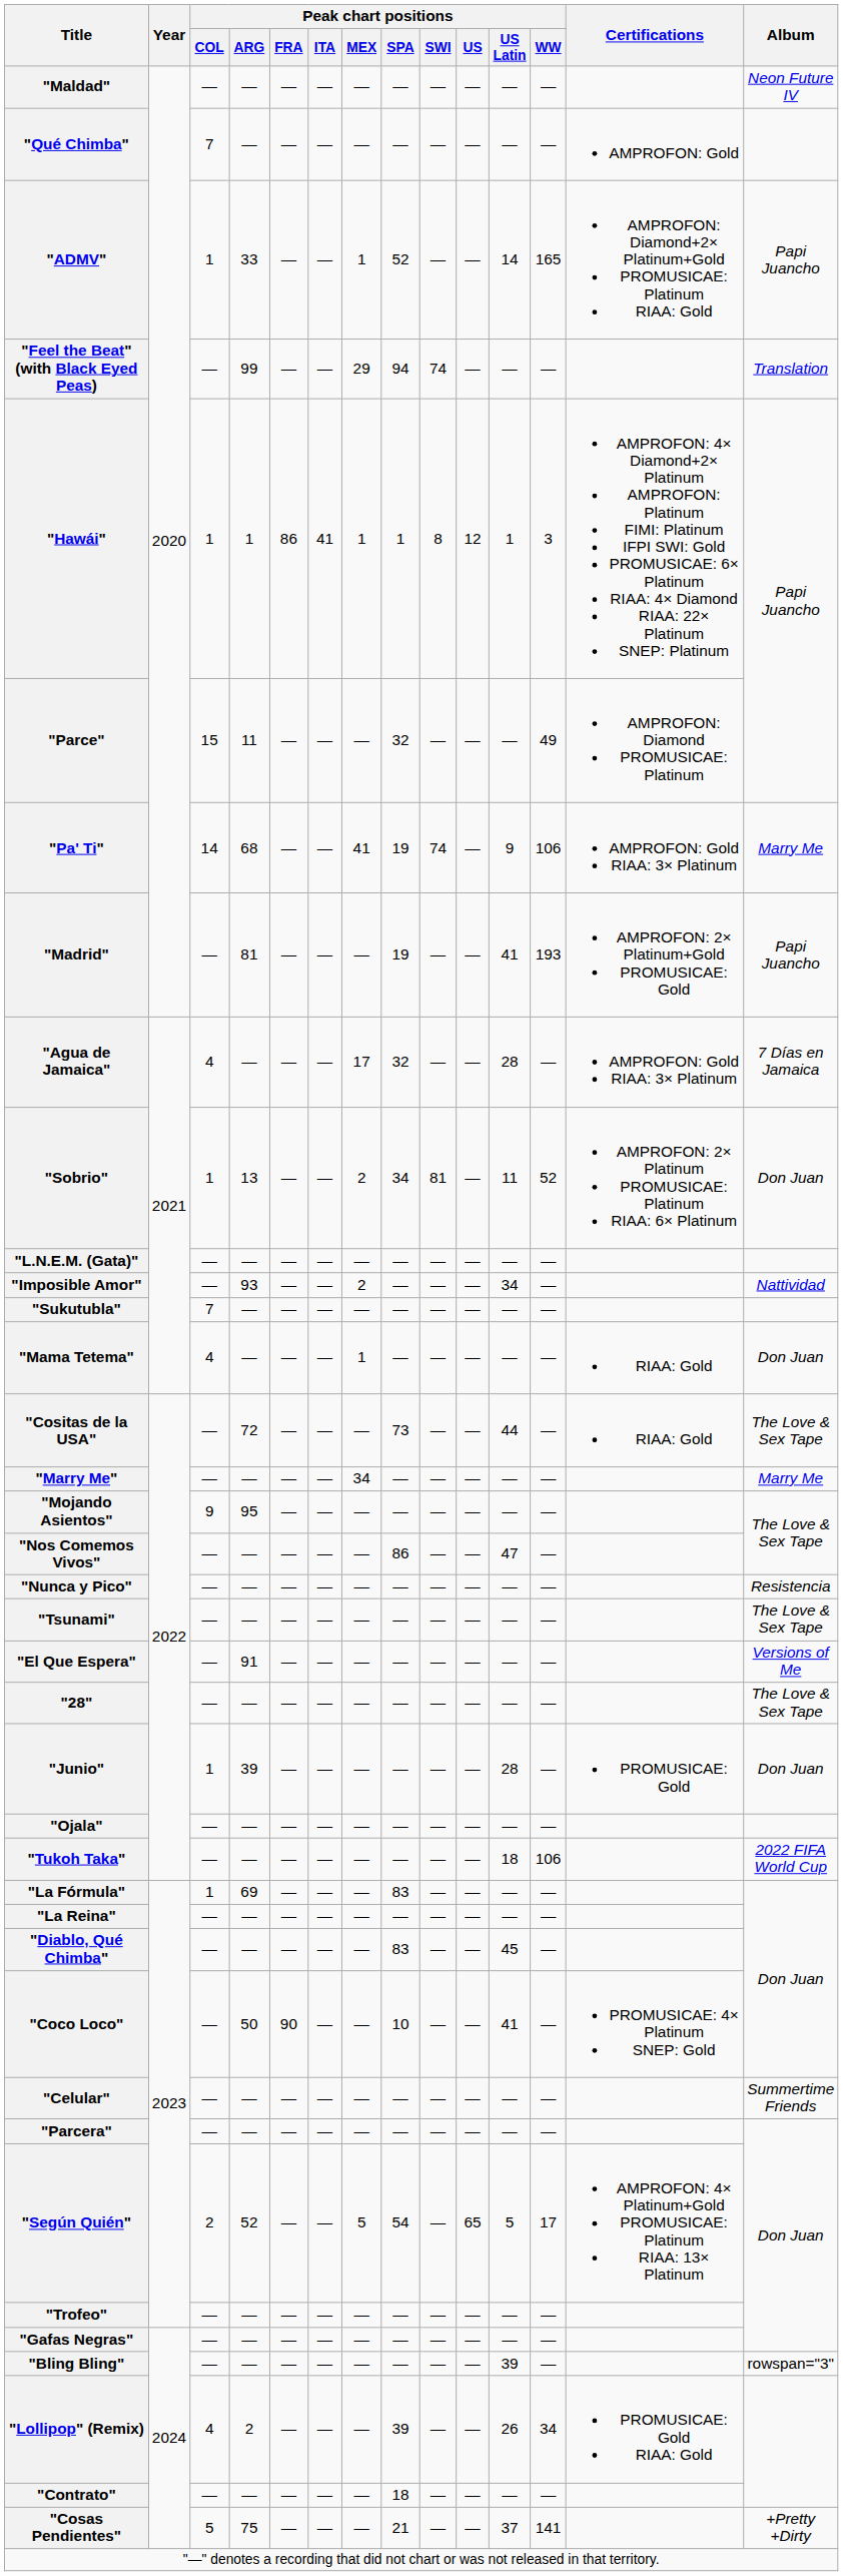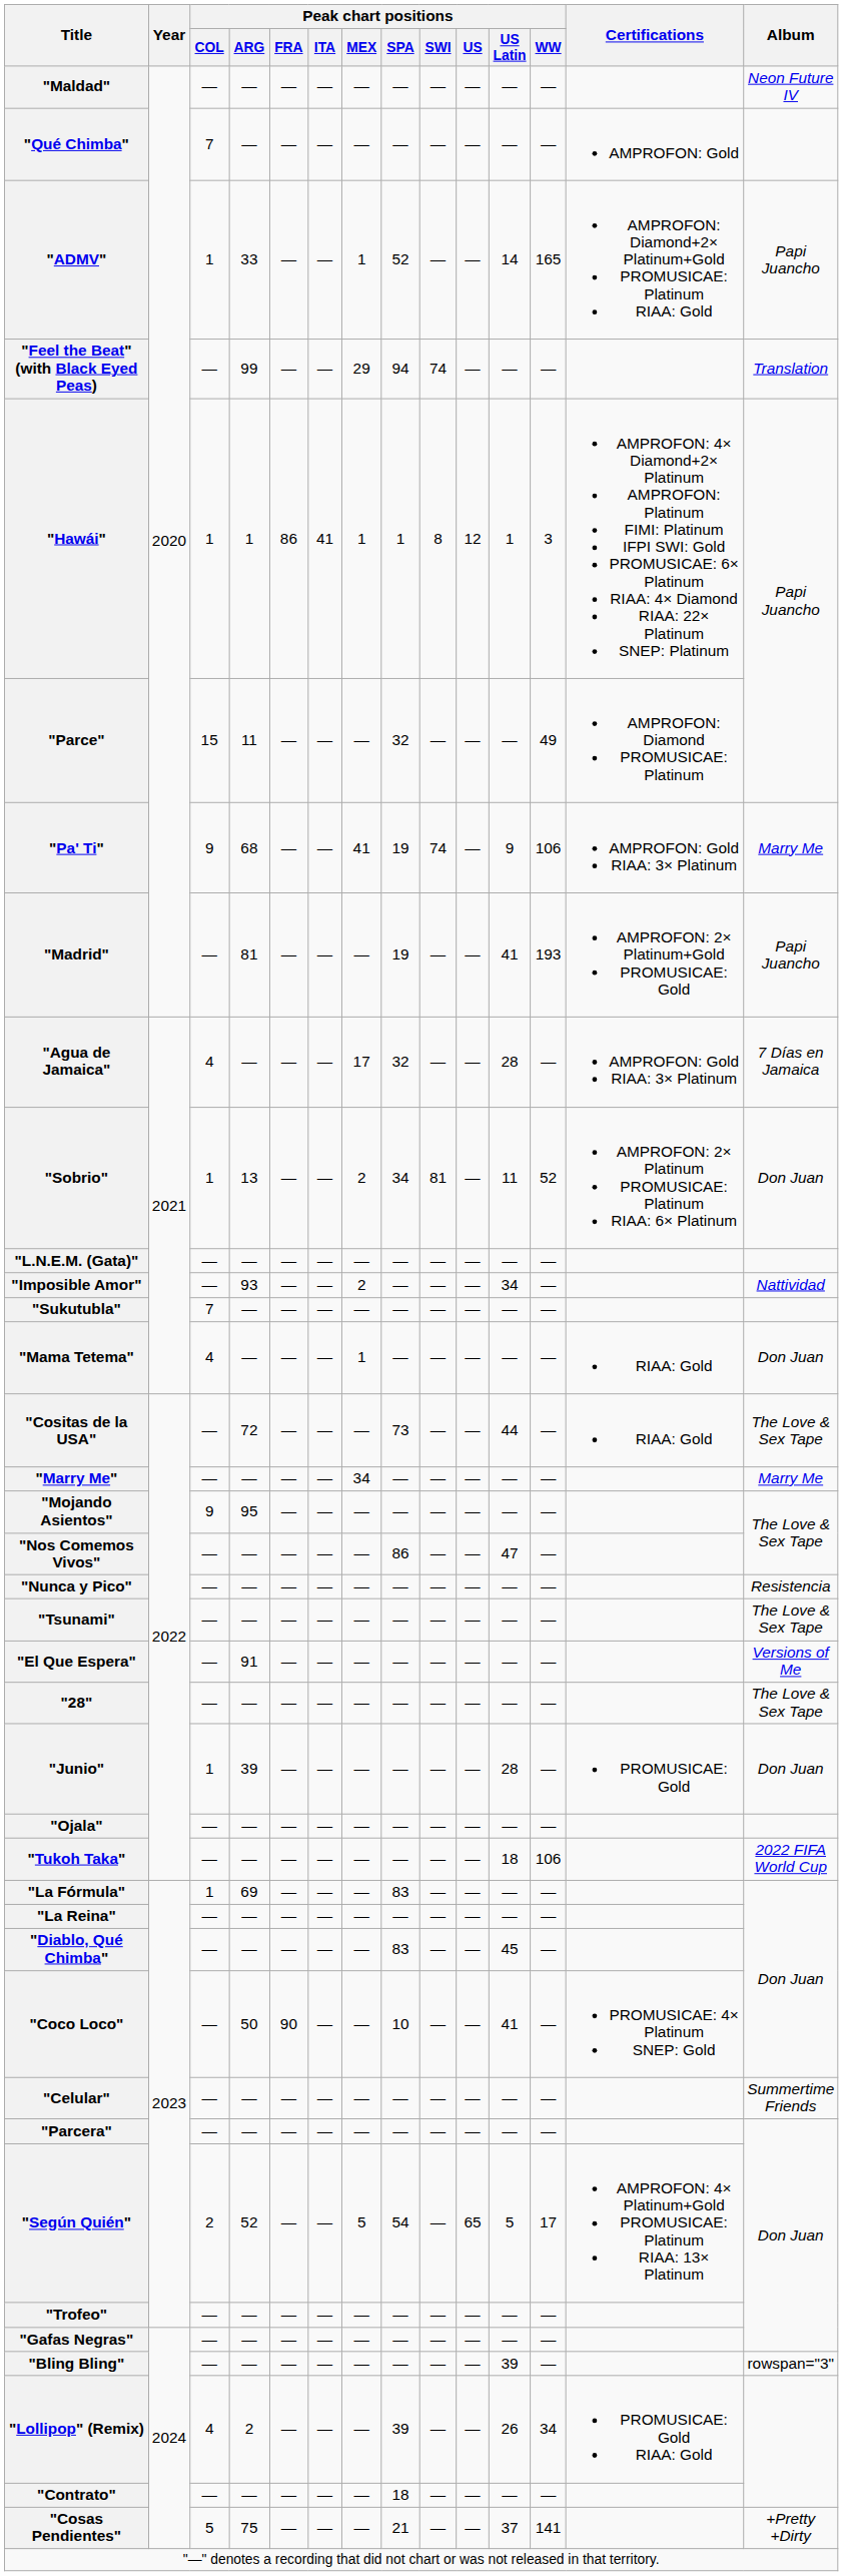"Pa' Ti" | Peak chart positions / COL: 14 -> 9
